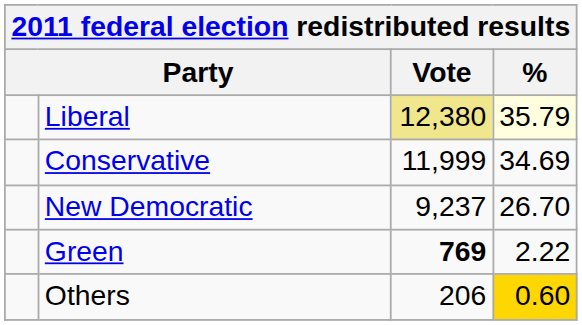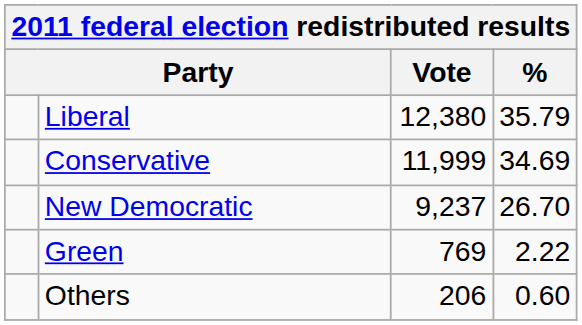Liberal | Vote: khaki background -> no background
Liberal | %: lightyellow background -> no background
Green | Vote: bold -> normal
Others | %: gold background -> no background
